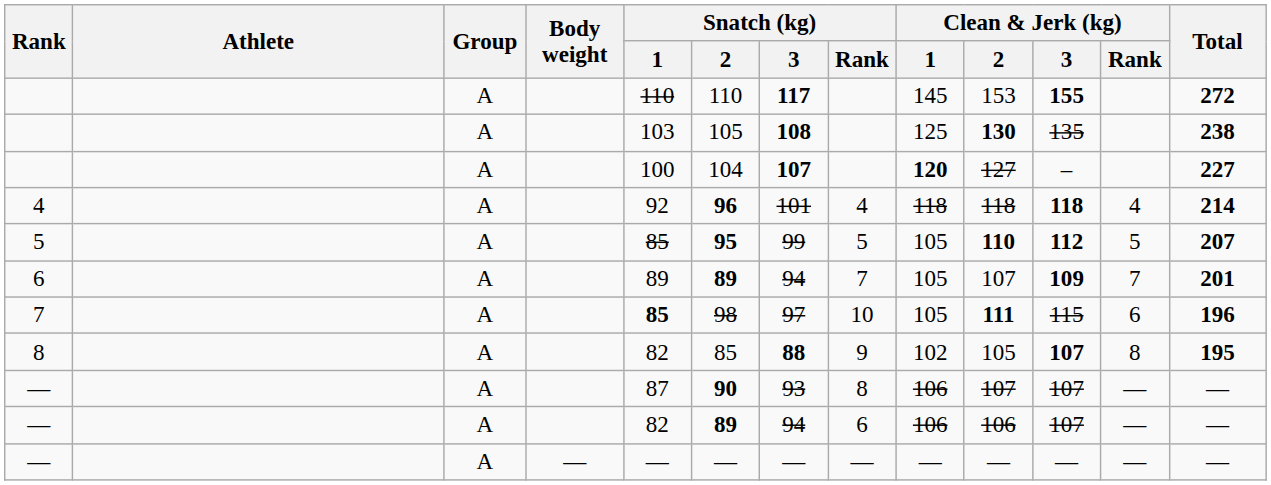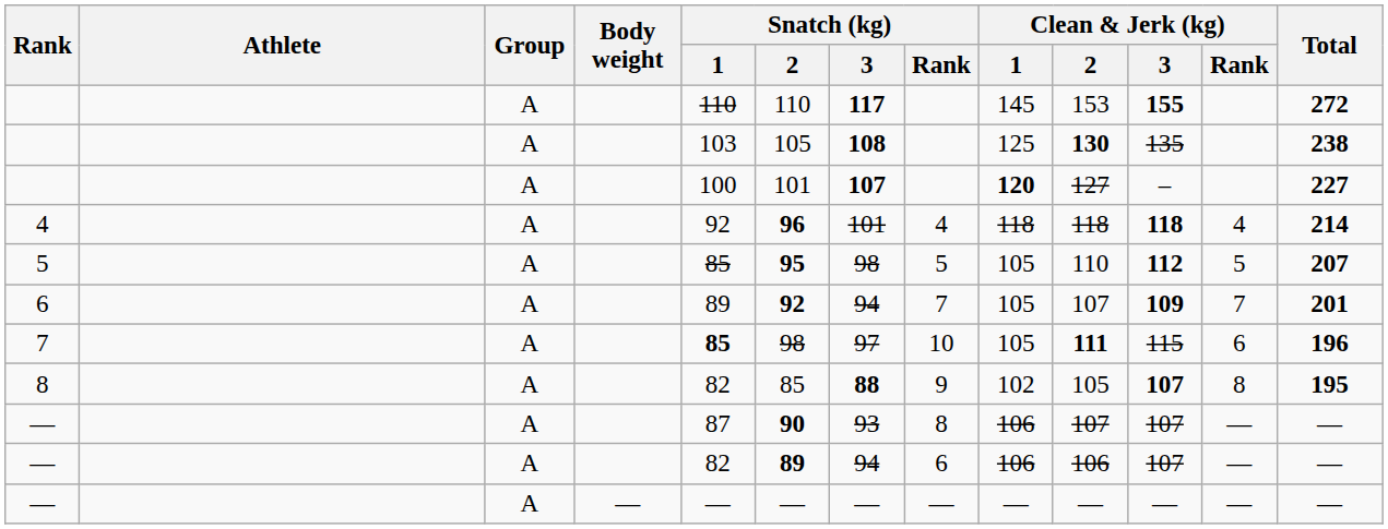row 5 | Snatch (kg) / 2: 104 -> 101
row 7 | Snatch (kg) / 3: 99 -> 98
row 7 | Clean & Jerk (kg) / 2: bold -> normal
row 8 | Snatch (kg) / 2: 89 -> 92
